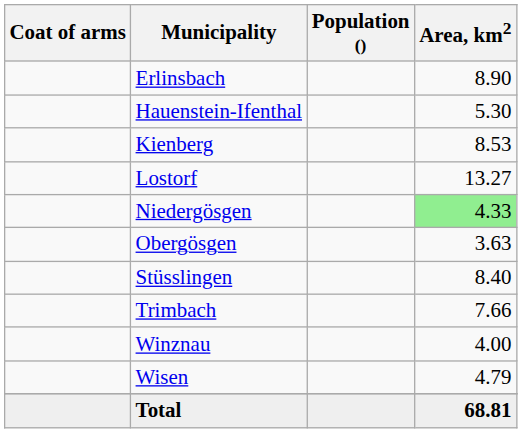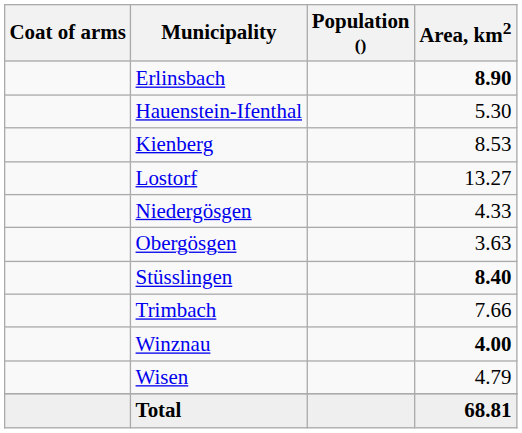Erlinsbach | Area, km2: normal -> bold
Niedergösgen | Area, km2: lightgreen background -> no background
Stüsslingen | Area, km2: normal -> bold
Winznau | Area, km2: normal -> bold
